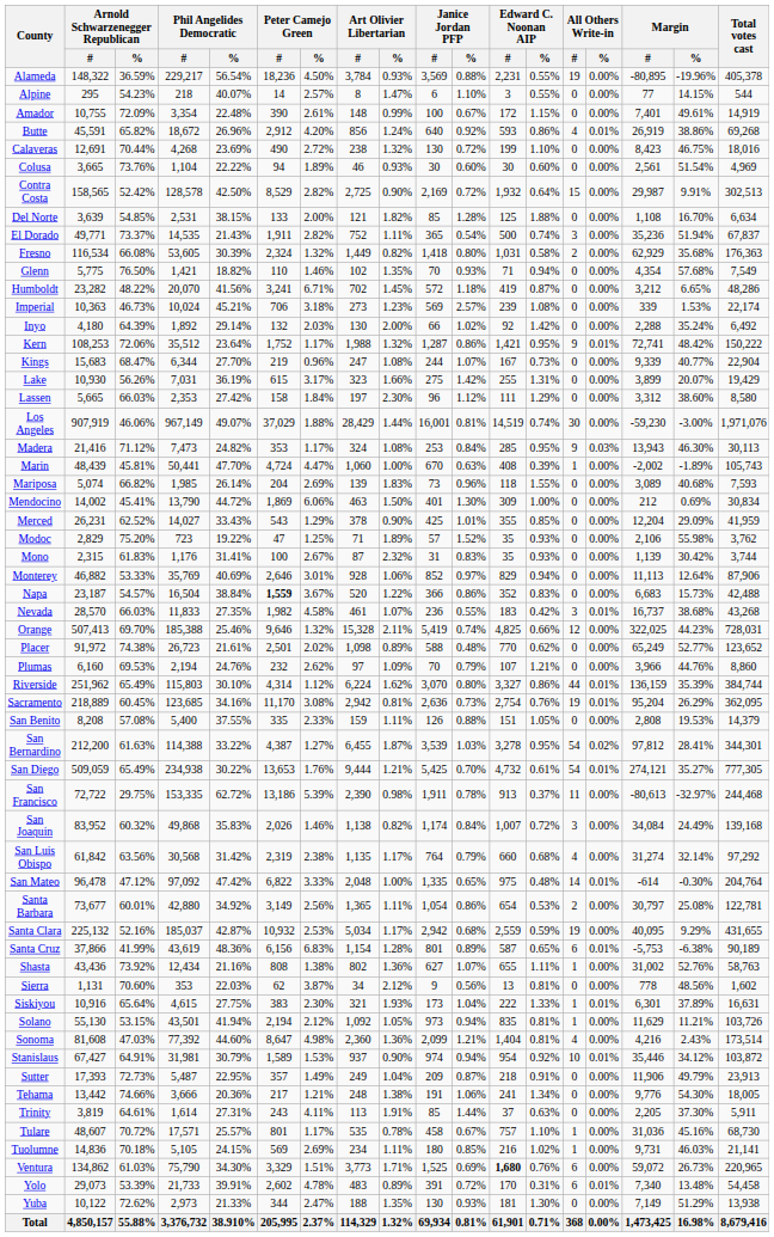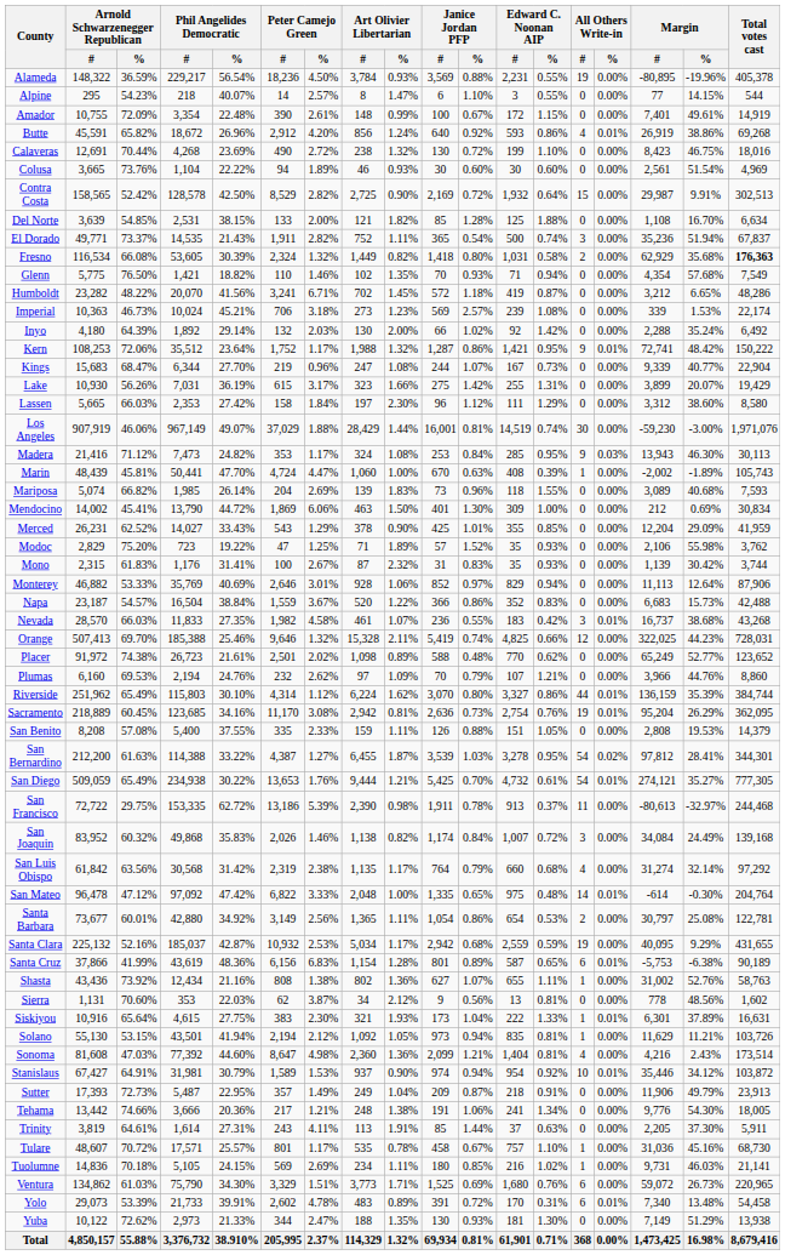Fresno | Total votes cast: normal -> bold
Napa | Peter Camejo Green / #: bold -> normal
Ventura | Edward C. Noonan AIP / #: bold -> normal
